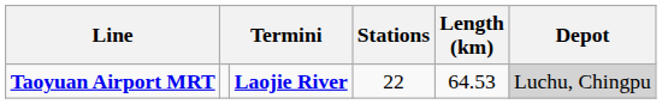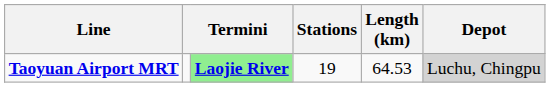Taoyuan Airport MRT | column 3: no background -> lightgreen background
Taoyuan Airport MRT | Stations: 22 -> 19
